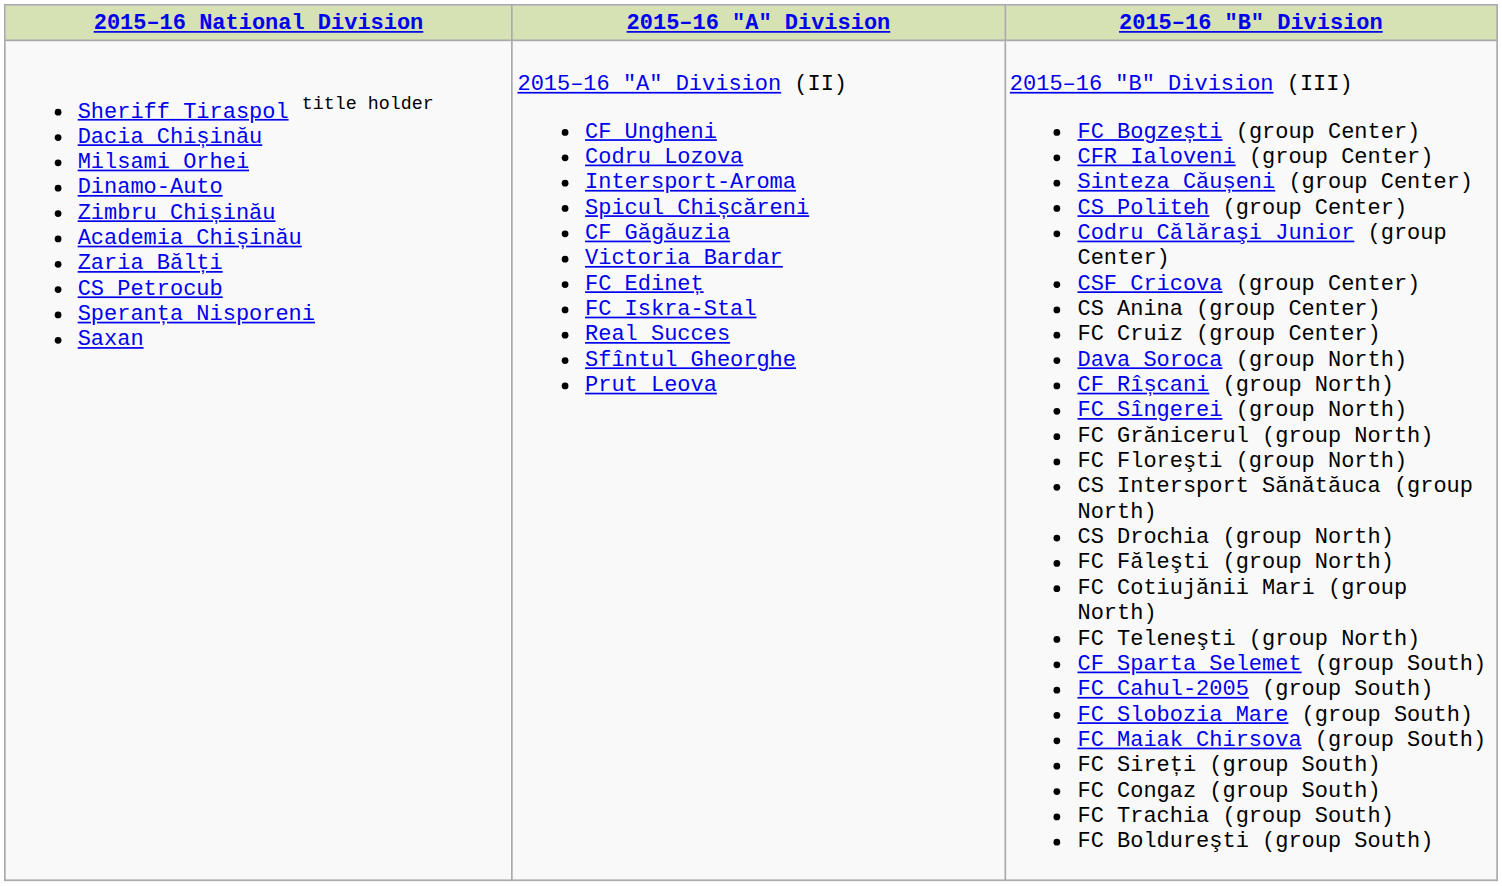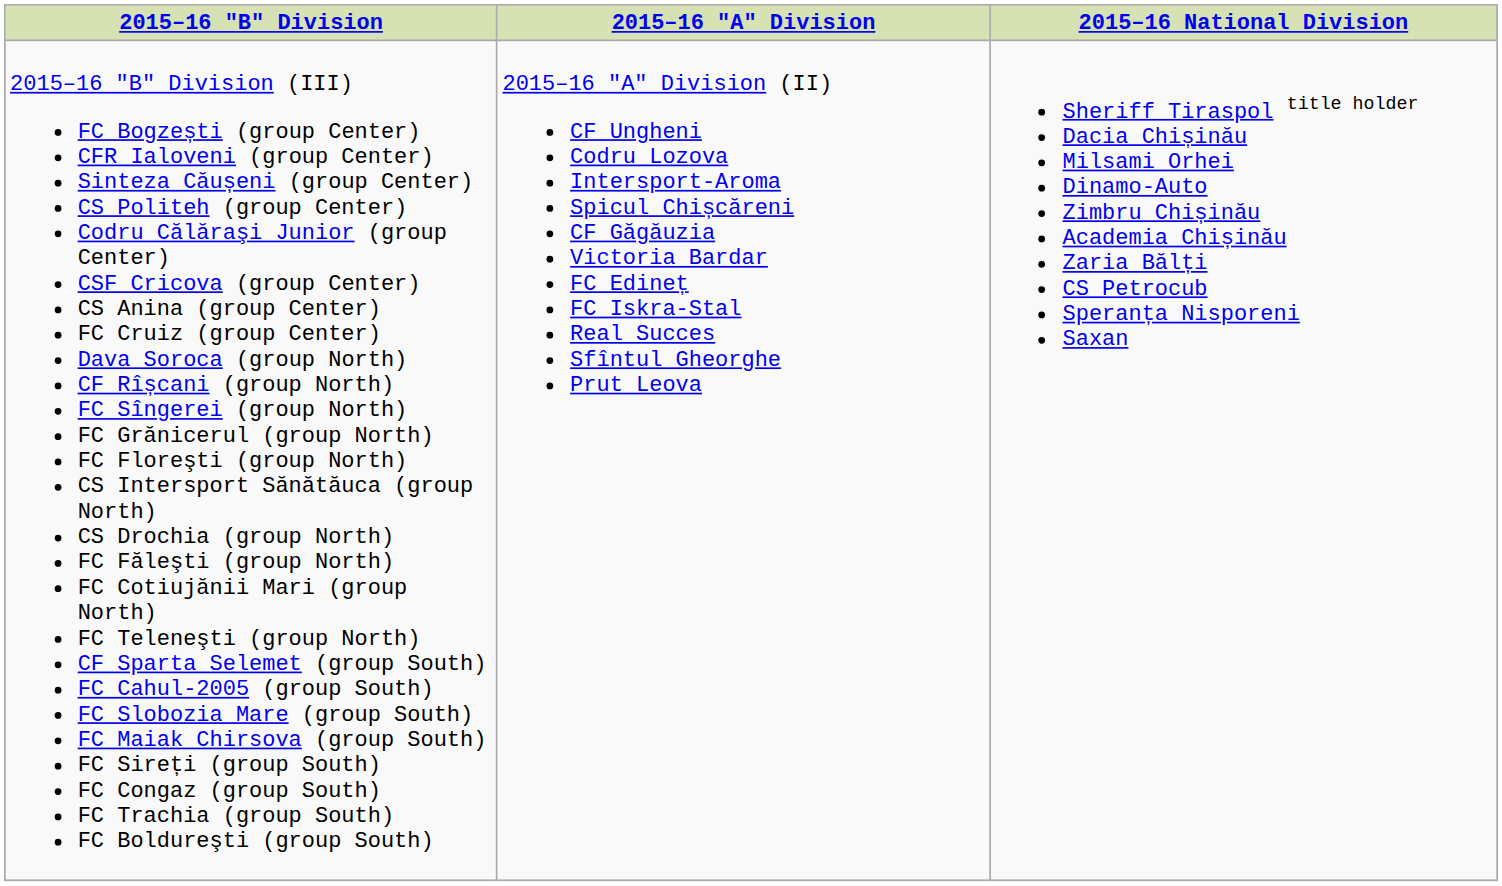columns swapped: 2015–16 National Division <-> 2015–16 "B" Division
